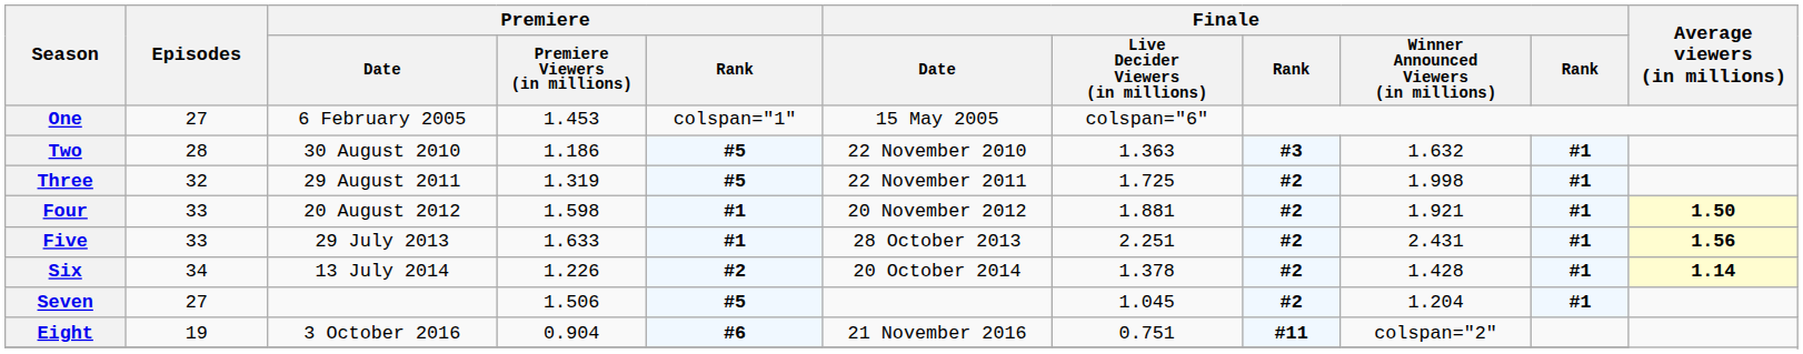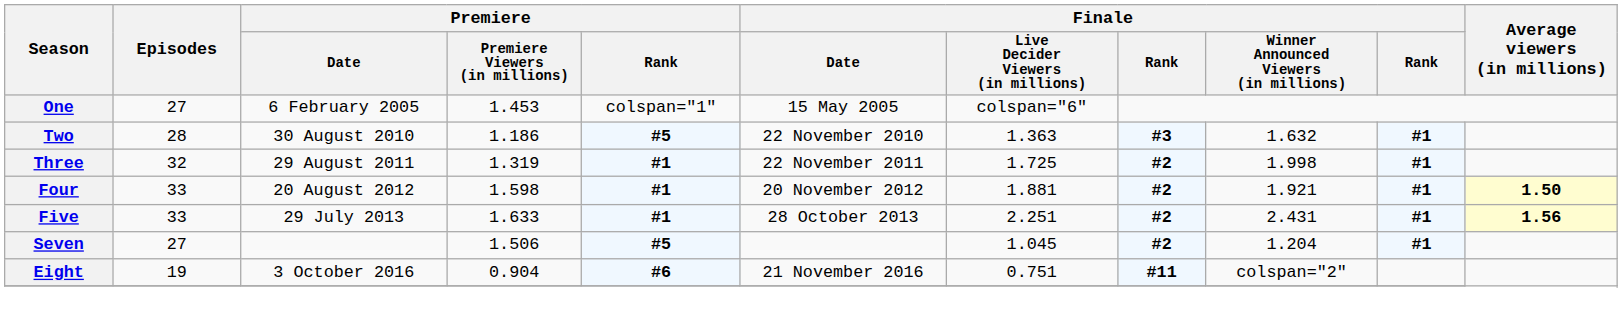Three | Premiere / Rank: #5 -> #1
- row: Six | 34 | 13 July 2014 | 1.226 | #2 | 20 October 2014 | 1.378 | #2 | 1.428 | #1 | 1.14
